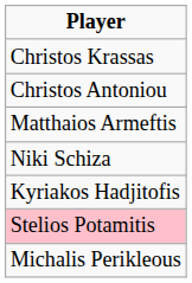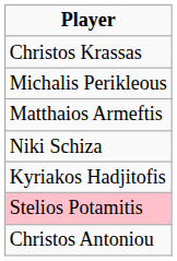row 3 | column 1: Christos Antoniou -> Michalis Perikleous
row 8 | column 1: Michalis Perikleous -> Christos Antoniou
